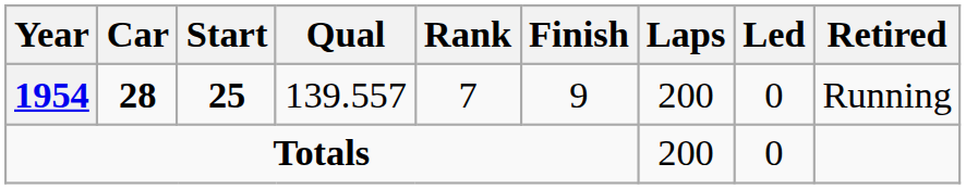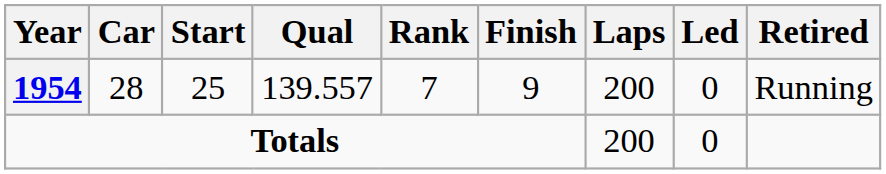1954 | Car: bold -> normal
1954 | Start: bold -> normal
